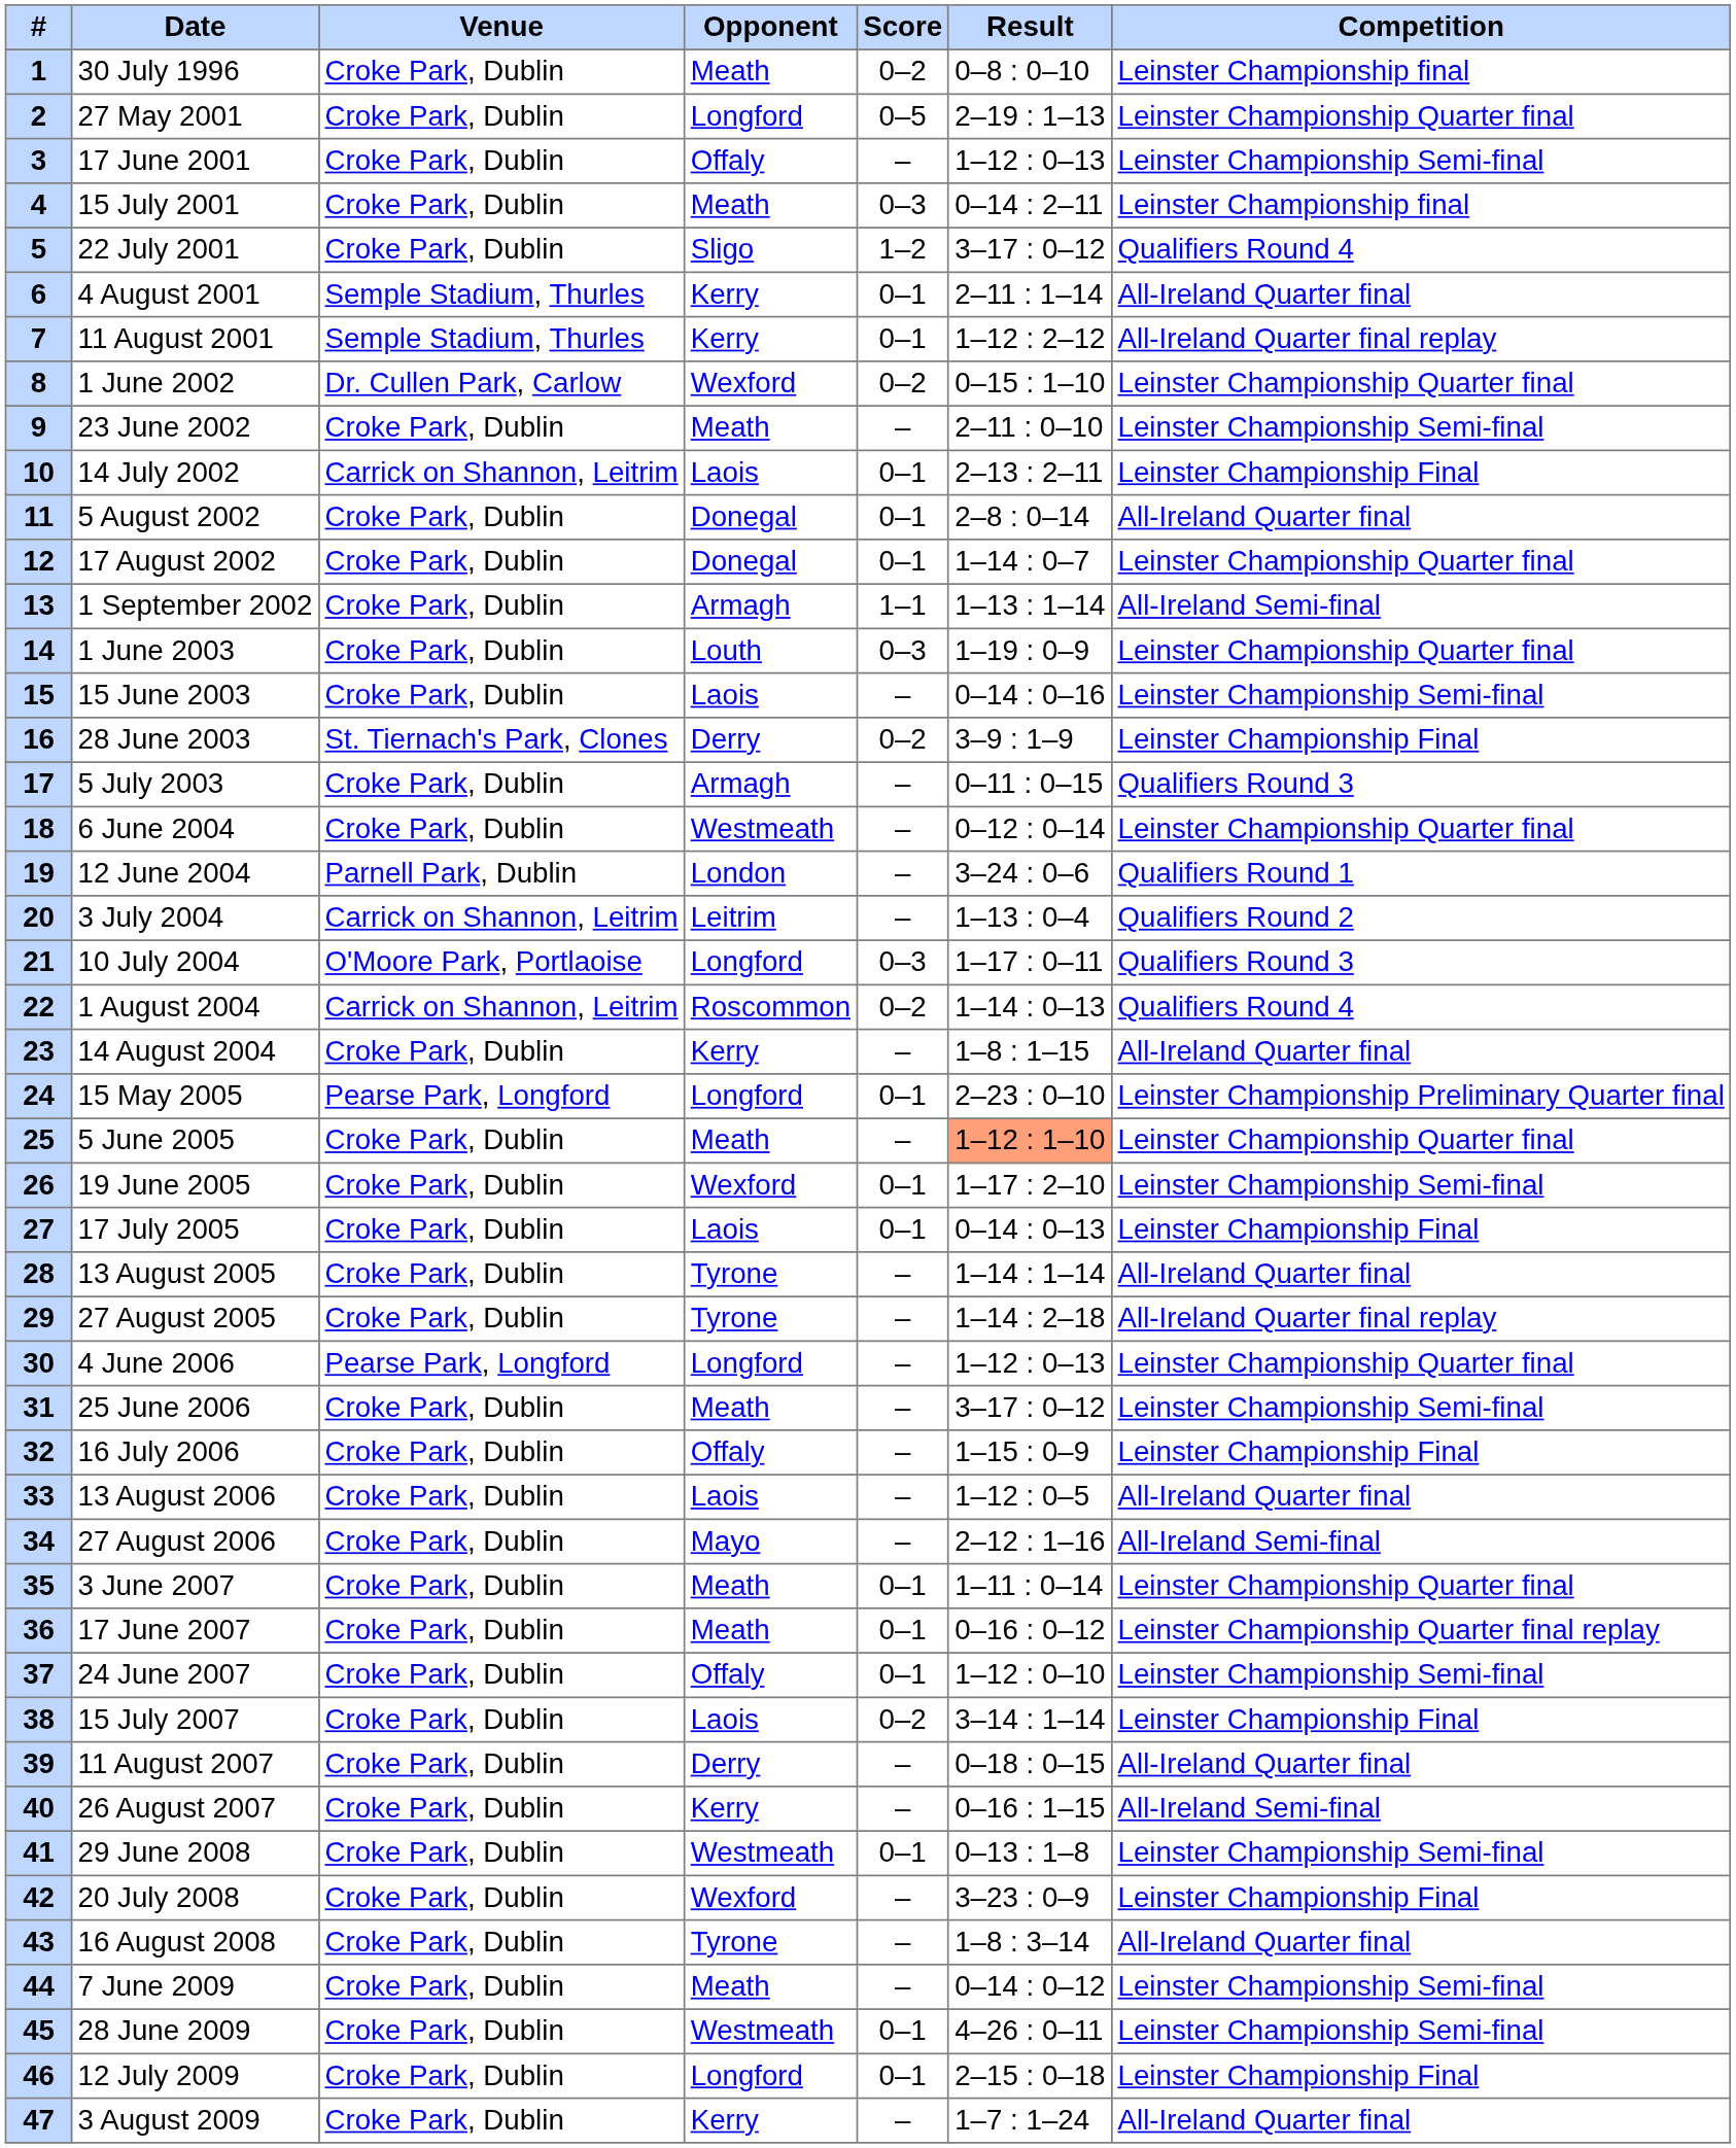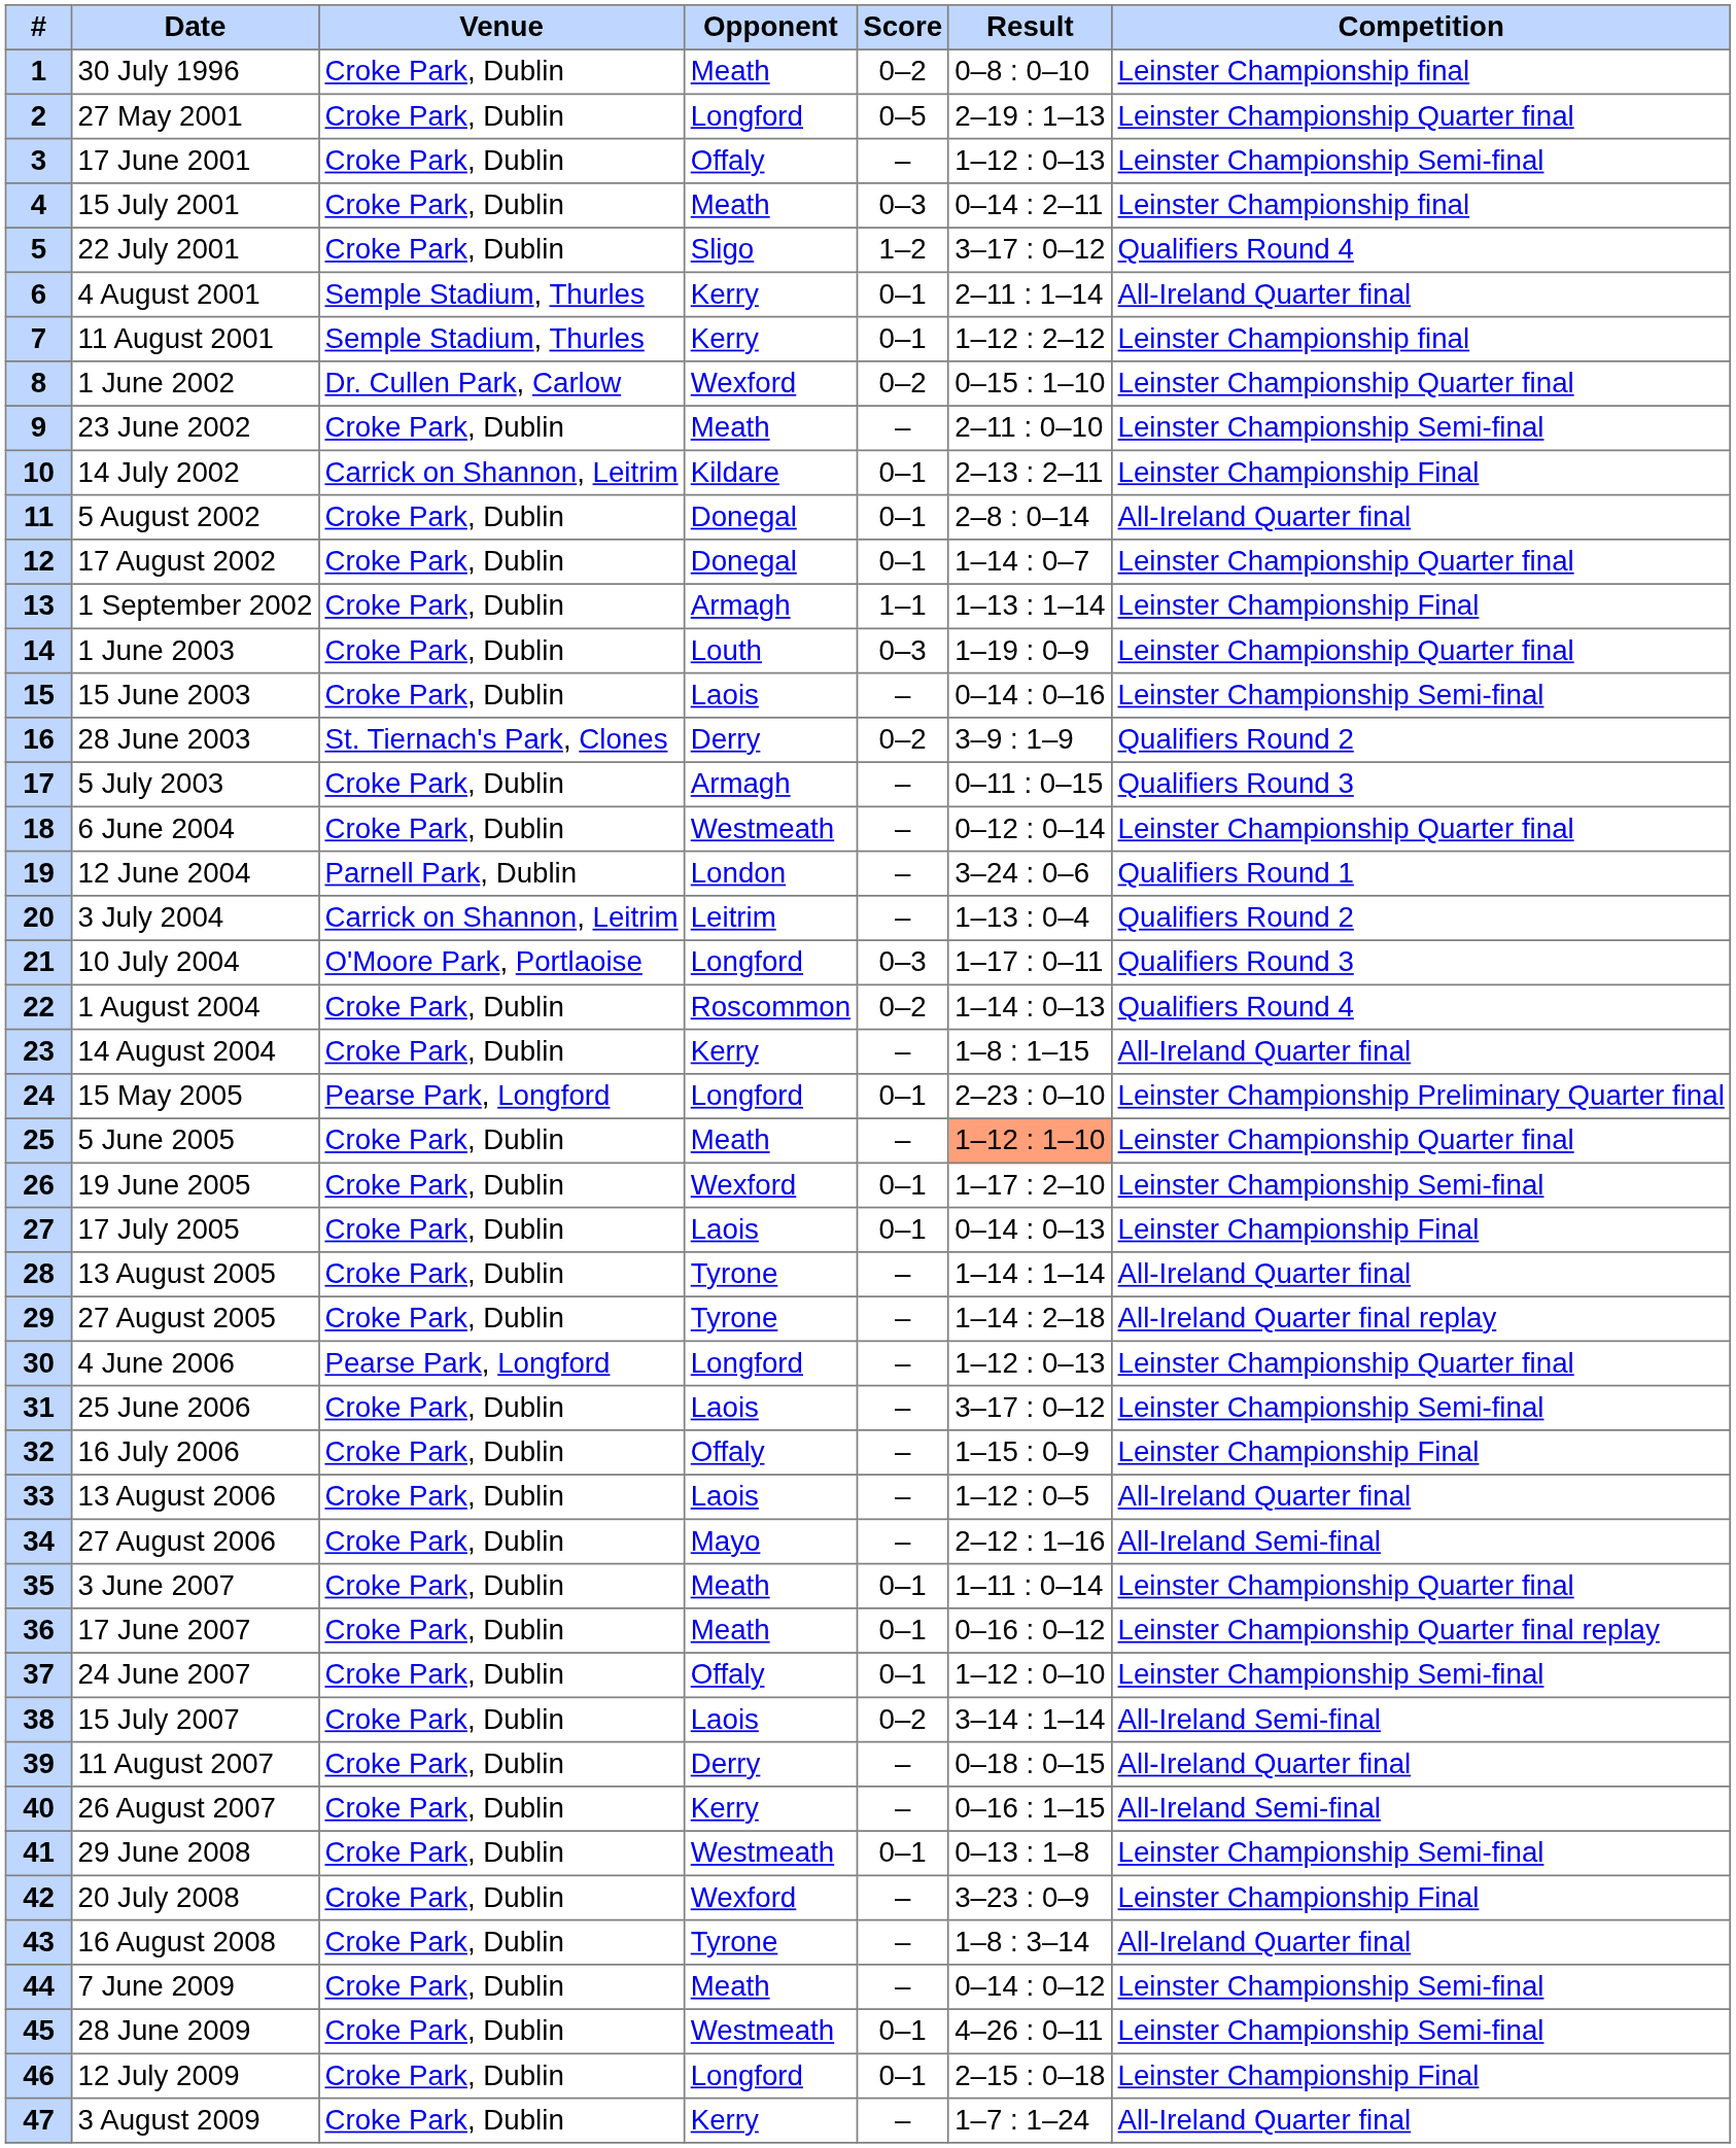11 August 2001 | Competition: All-Ireland Quarter final replay -> Leinster Championship final
14 July 2002 | Opponent: Laois -> Kildare
1 September 2002 | Competition: All-Ireland Semi-final -> Leinster Championship Final
28 June 2003 | Competition: Leinster Championship Final -> Qualifiers Round 2
1 August 2004 | Venue: Carrick on Shannon, Leitrim -> Croke Park, Dublin
25 June 2006 | Opponent: Meath -> Laois
15 July 2007 | Competition: Leinster Championship Final -> All-Ireland Semi-final
